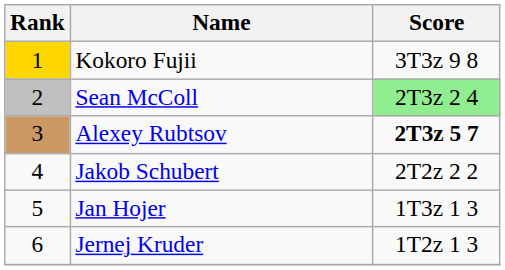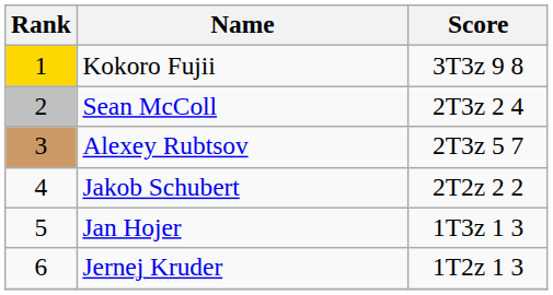Sean McColl | Score: lightgreen background -> no background
Alexey Rubtsov | Score: bold -> normal
